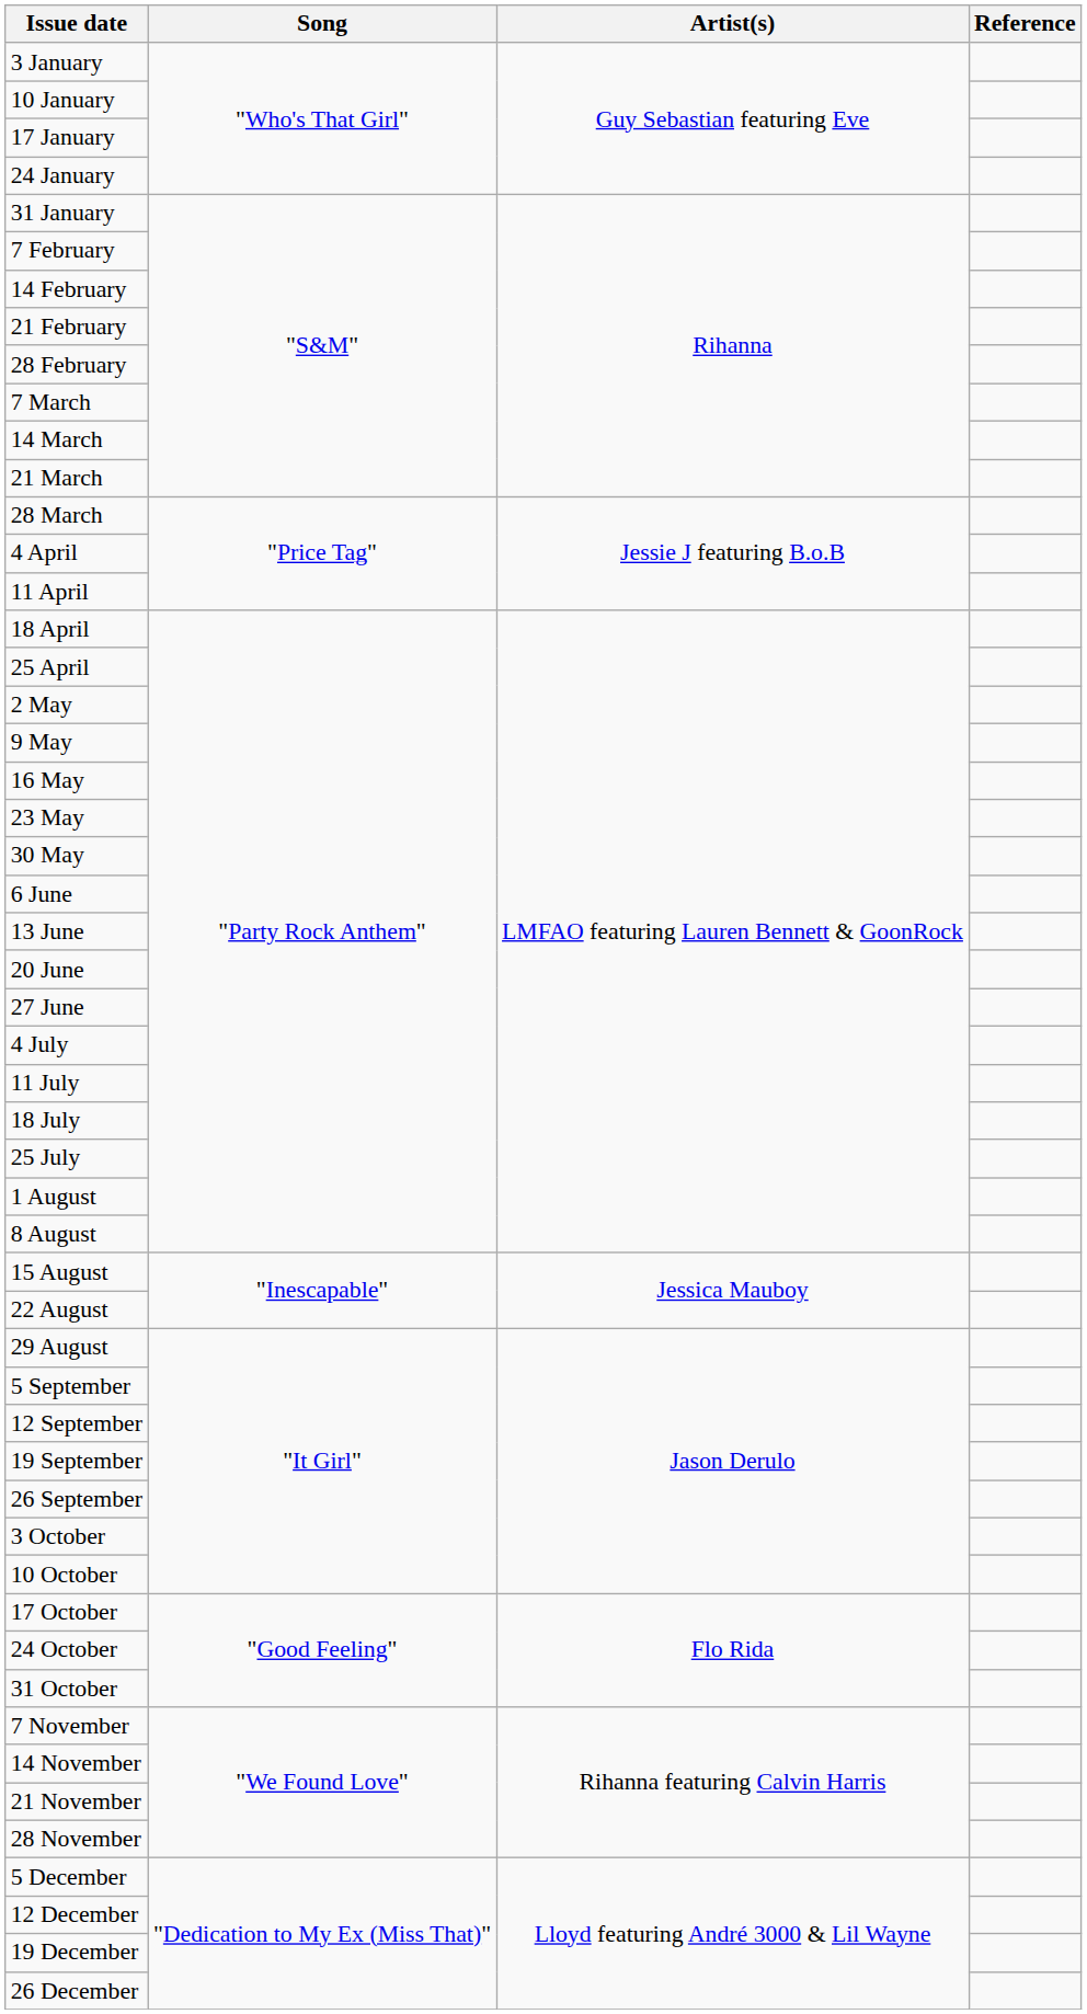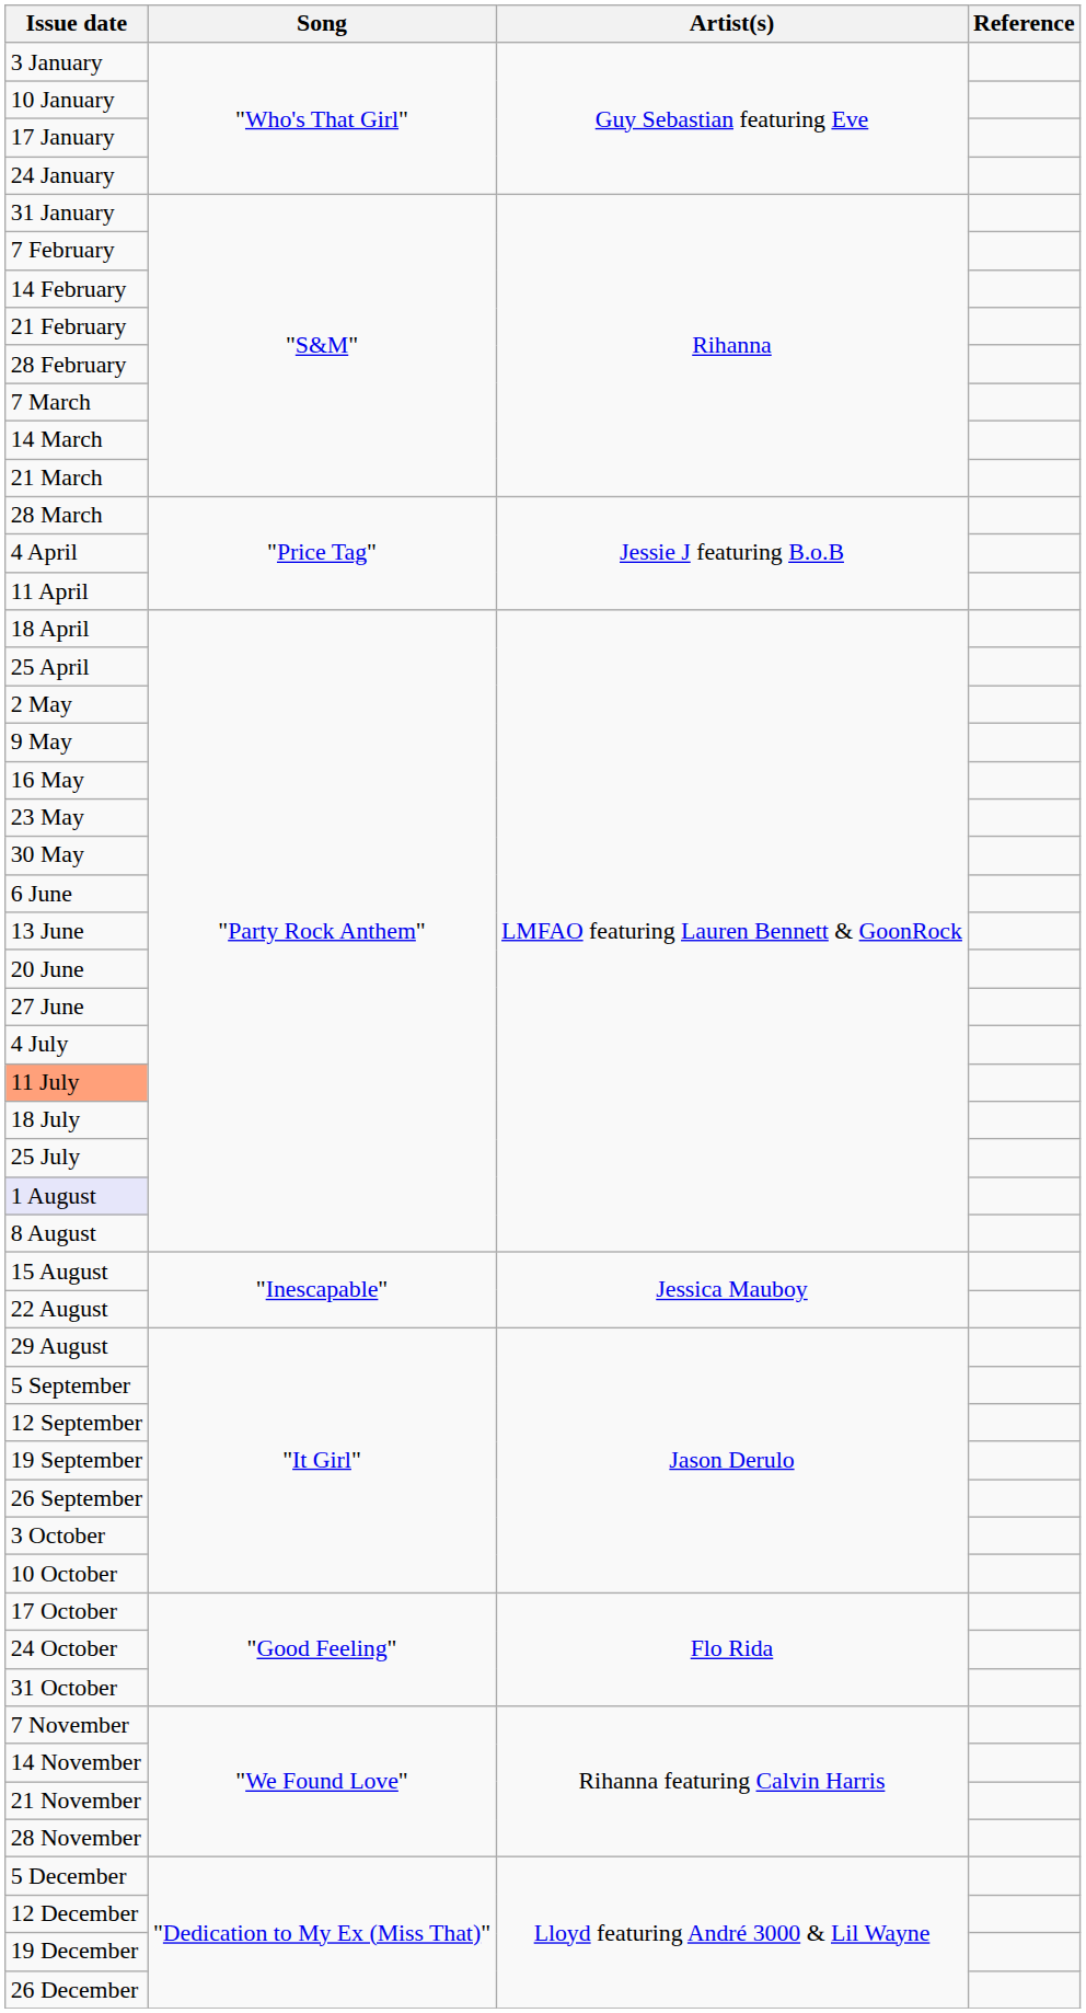11 July | Issue date: no background -> lightsalmon background
1 August | Issue date: no background -> lavender background
